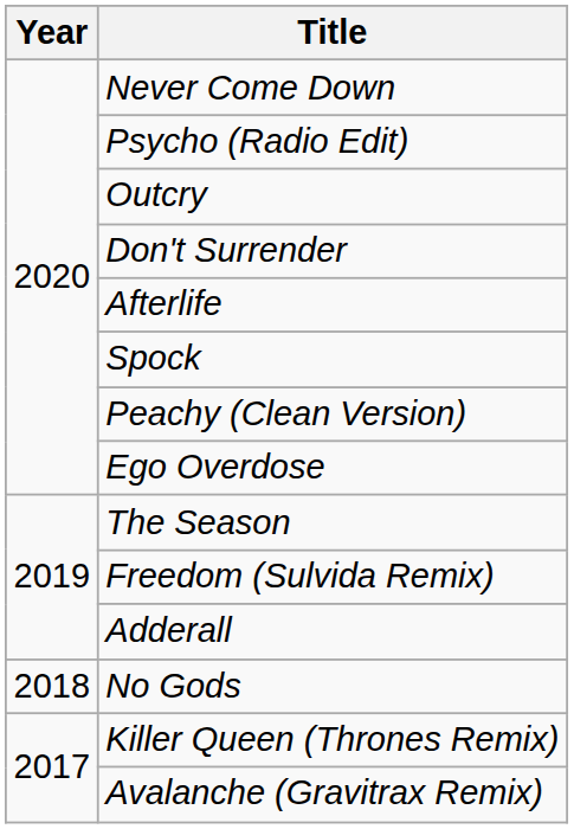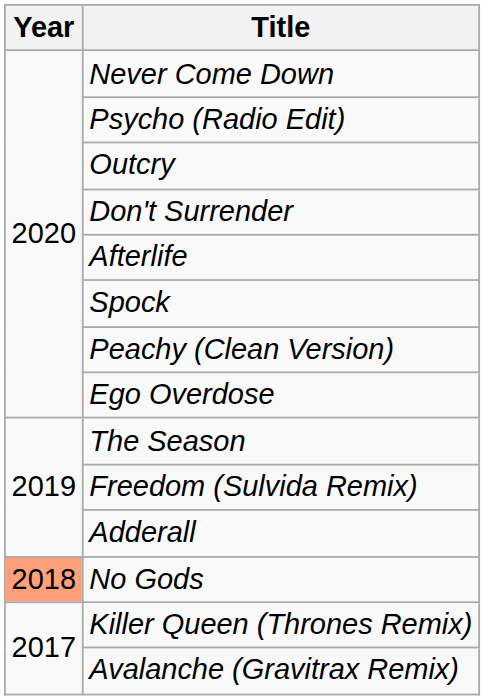No Gods | Year: no background -> lightsalmon background
